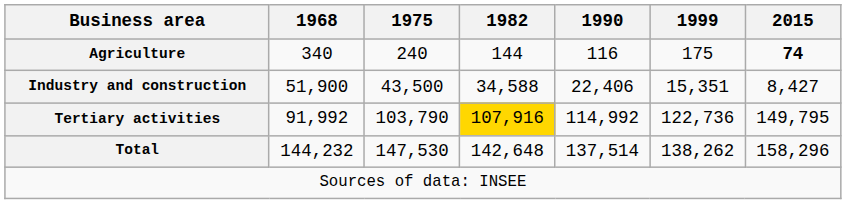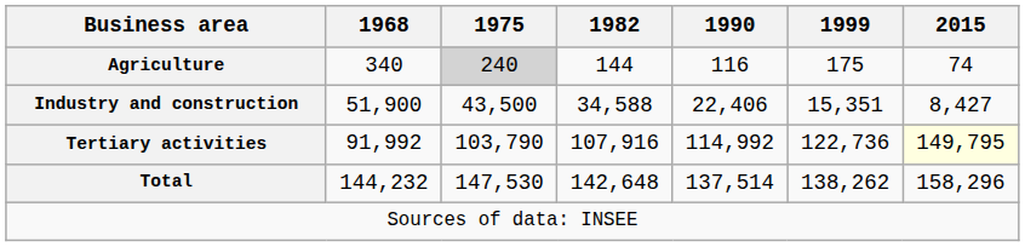Agriculture | 1975: no background -> lightgrey background
Agriculture | 2015: bold -> normal
Tertiary activities | 1982: gold background -> no background
Tertiary activities | 2015: no background -> lightyellow background
